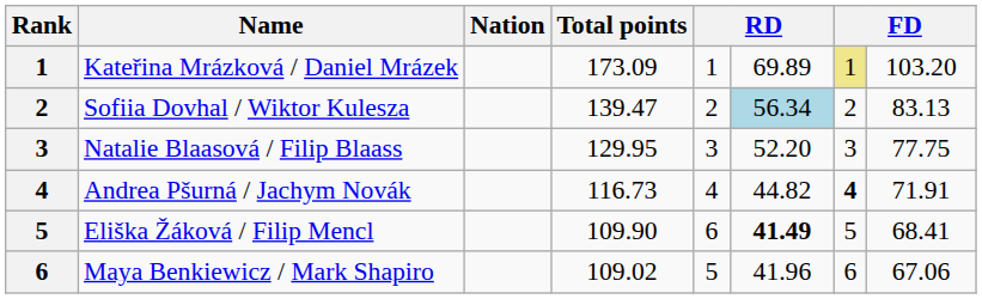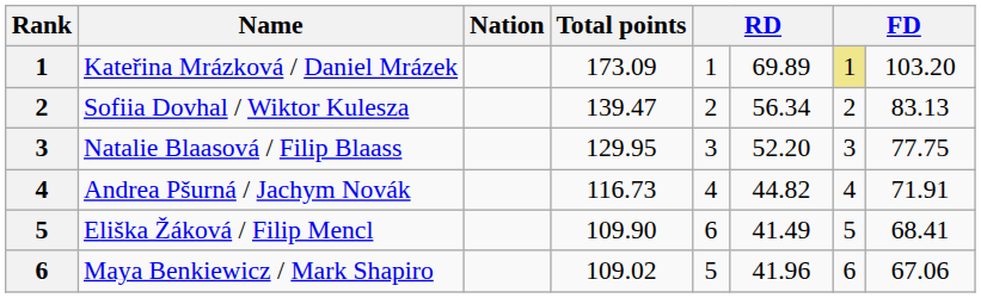Sofiia Dovhal / Wiktor Kulesza | column 6: lightblue background -> no background
Andrea Pšurná / Jachym Novák | column 7: bold -> normal
Eliška Žáková / Filip Mencl | column 6: bold -> normal
